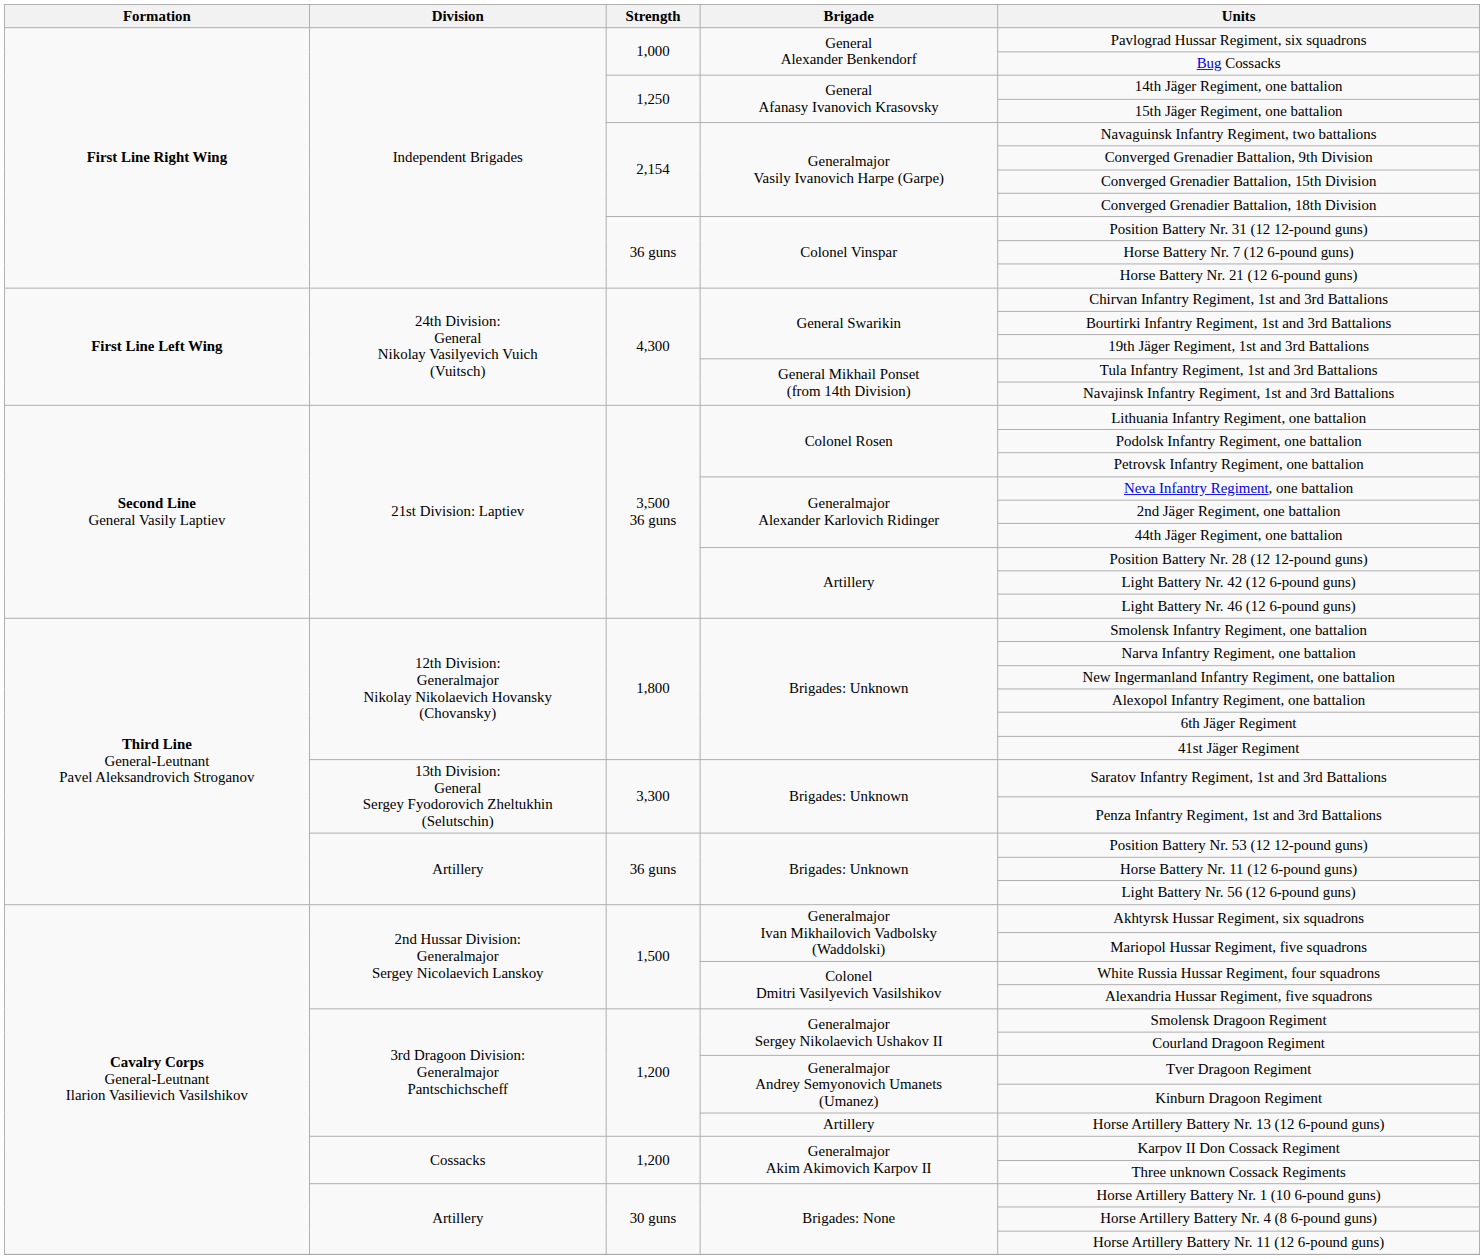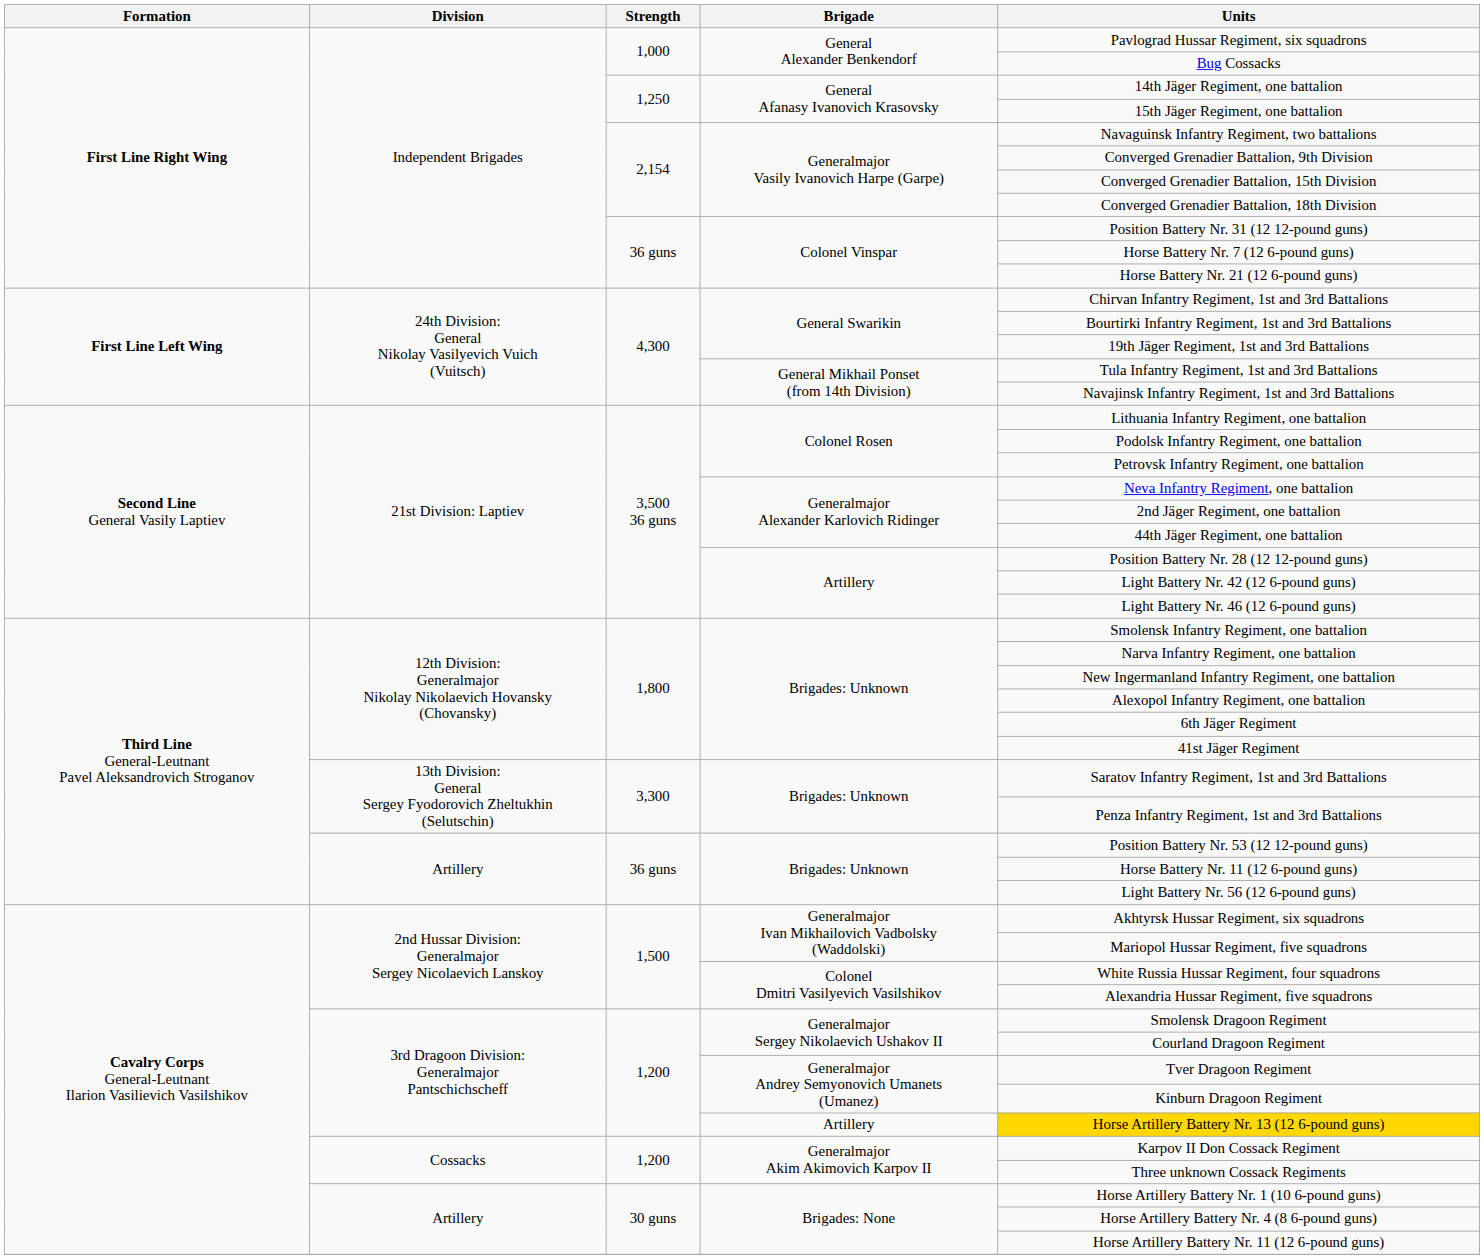1,200 / Artillery | Units: no background -> gold background
